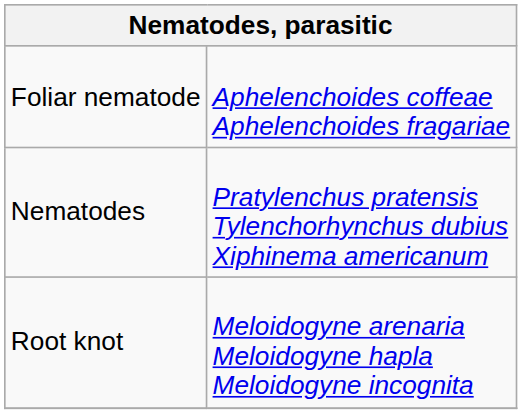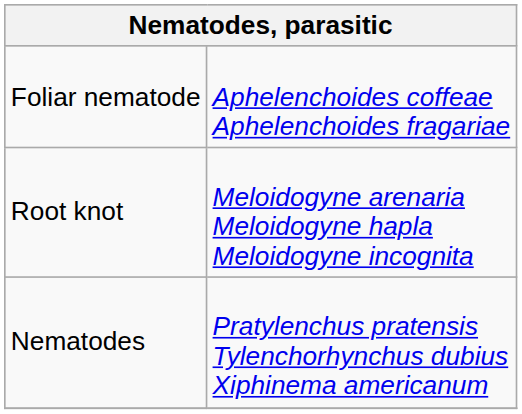rows swapped: Nematodes <-> Root knot
